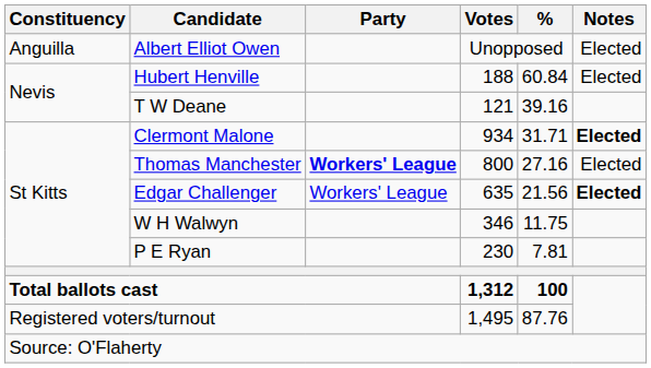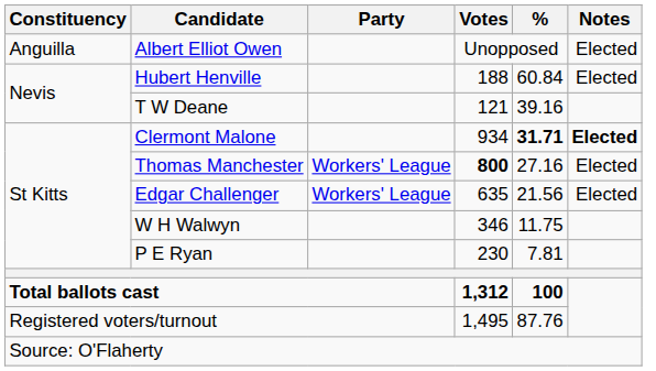Clermont Malone | %: normal -> bold
Thomas Manchester | Party: bold -> normal
Thomas Manchester | Votes: normal -> bold
Edgar Challenger | Notes: bold -> normal
